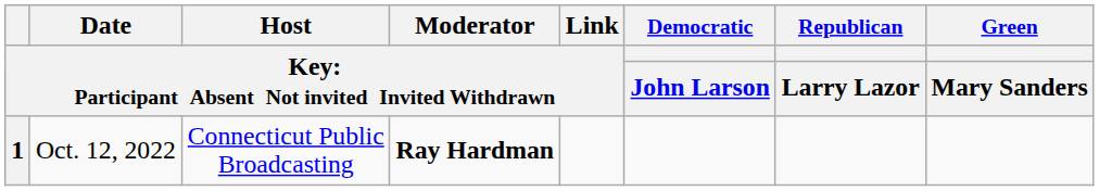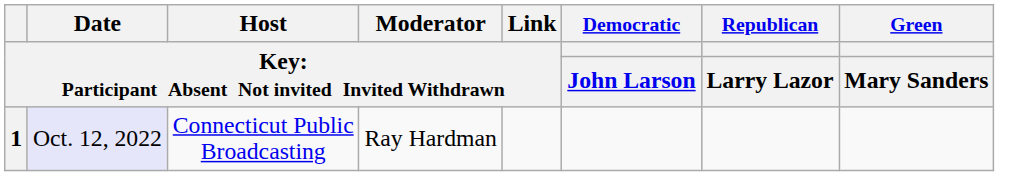1 | column 2: no background -> lavender background
1 | column 4: bold -> normal
